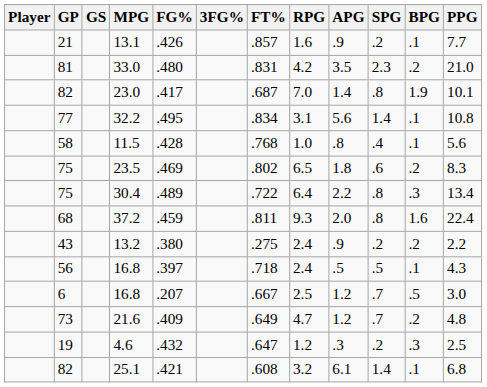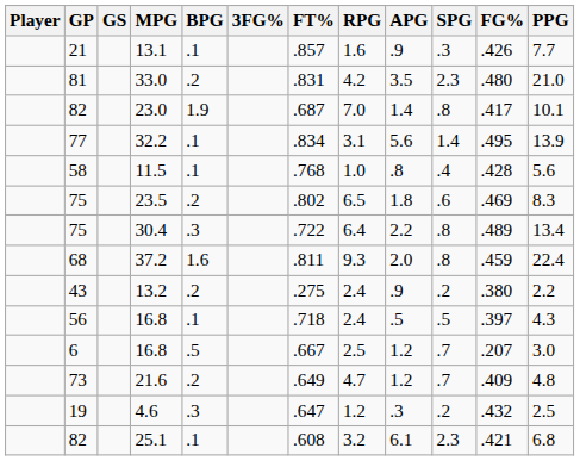columns swapped: FG% <-> BPG
13.1 | SPG: .2 -> .3
32.2 | PPG: 10.8 -> 13.9
25.1 | SPG: 1.4 -> 2.3
